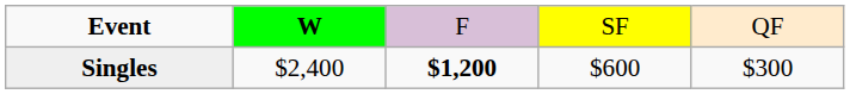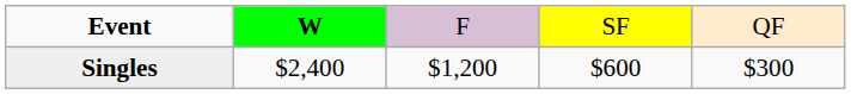Singles | column 3: bold -> normal
